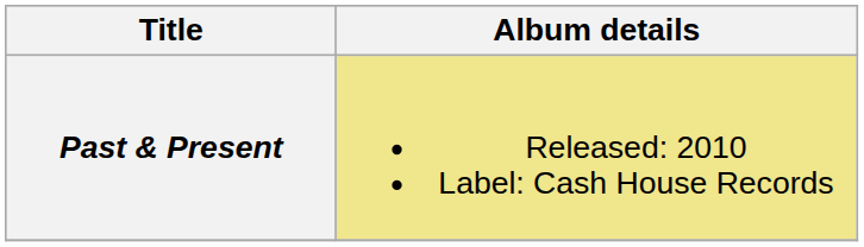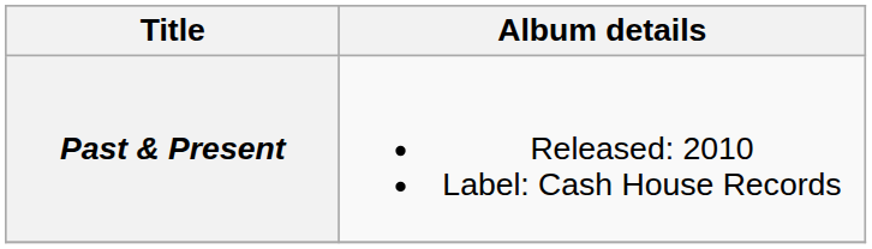Past & Present | Album details: khaki background -> no background
